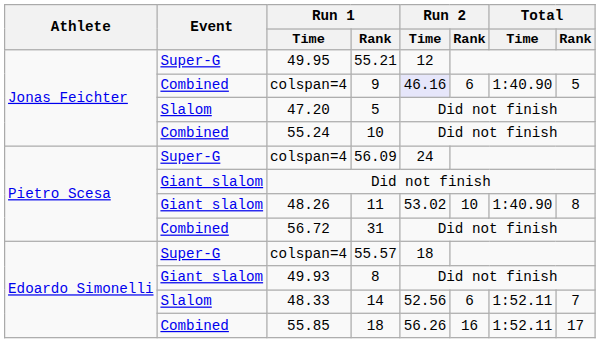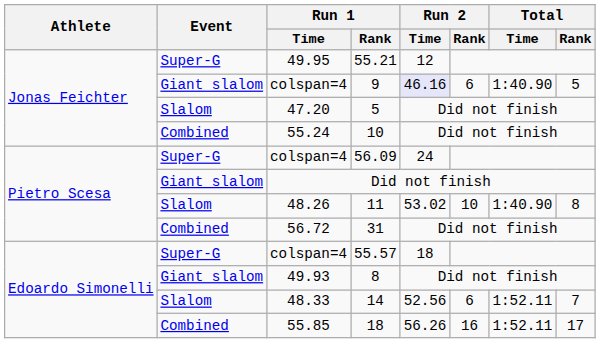9 | Event: Combined -> Giant slalom
11 | Event: Giant slalom -> Slalom
